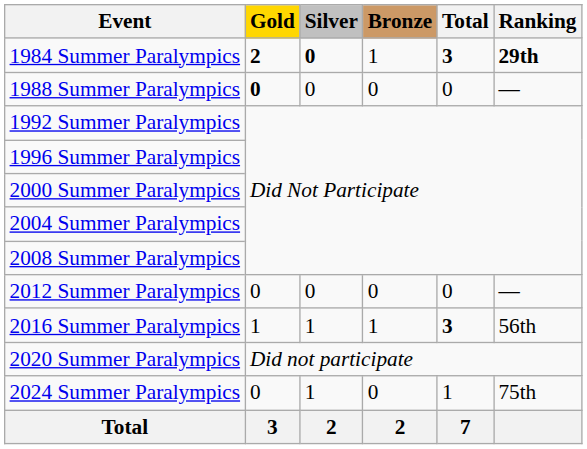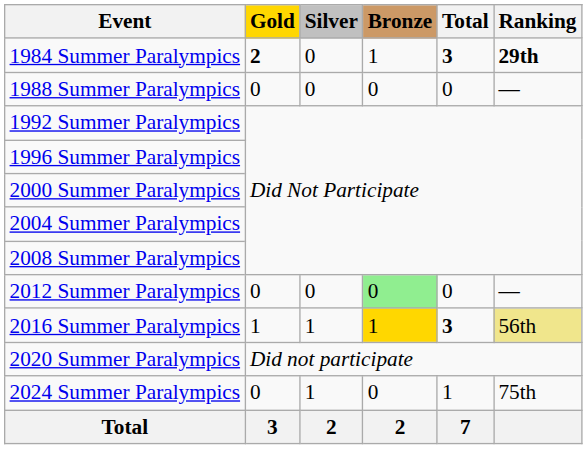1984 Summer Paralympics | Silver: bold -> normal
1988 Summer Paralympics | Gold: bold -> normal
2012 Summer Paralympics | Bronze: no background -> lightgreen background
2016 Summer Paralympics | Bronze: no background -> gold background
2016 Summer Paralympics | Ranking: no background -> khaki background
